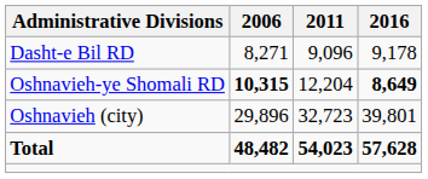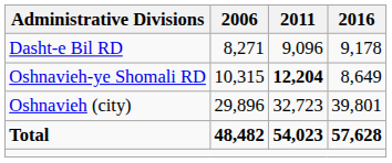Oshnavieh-ye Shomali RD | 2006: bold -> normal
Oshnavieh-ye Shomali RD | 2011: normal -> bold
Oshnavieh-ye Shomali RD | 2016: bold -> normal
